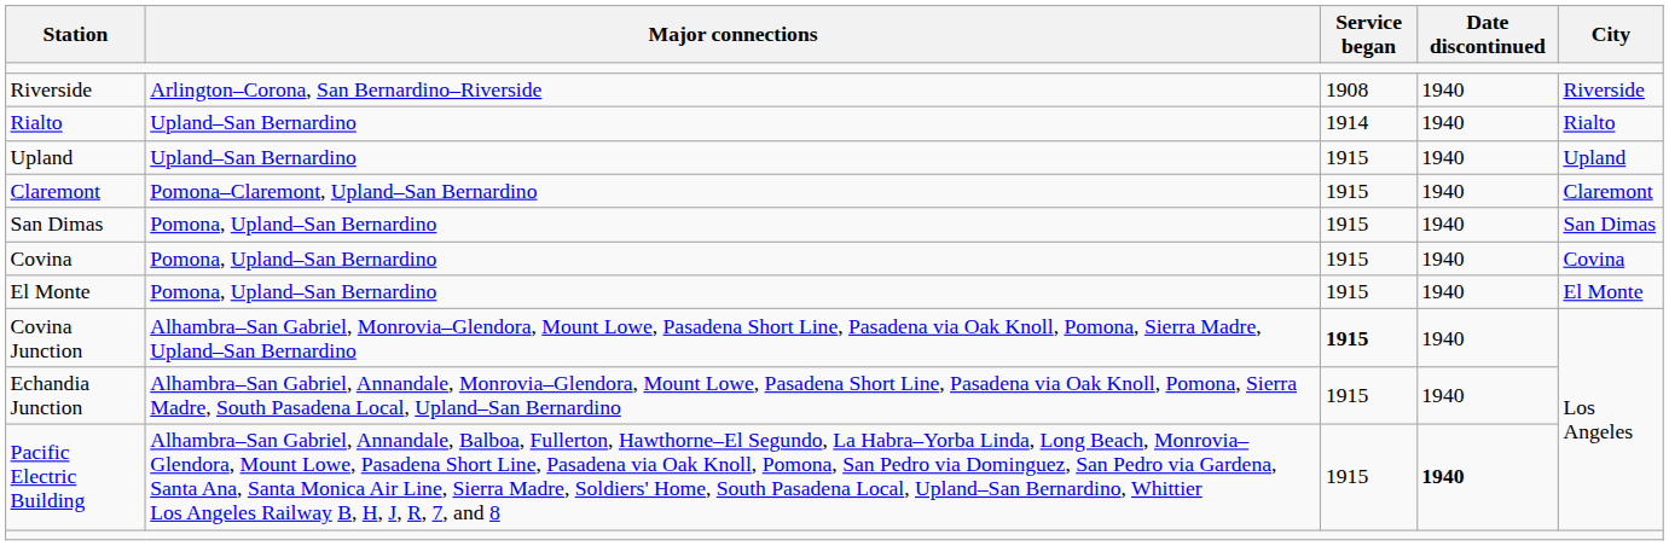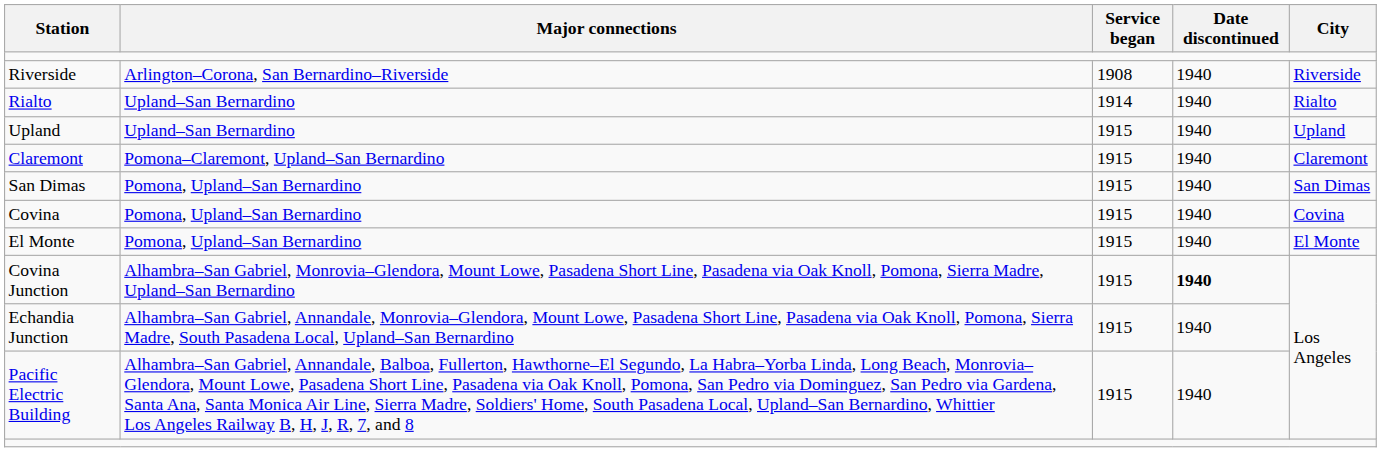Covina Junction | Service began: bold -> normal
Covina Junction | Date discontinued: normal -> bold
Pacific Electric Building | Date discontinued: bold -> normal
